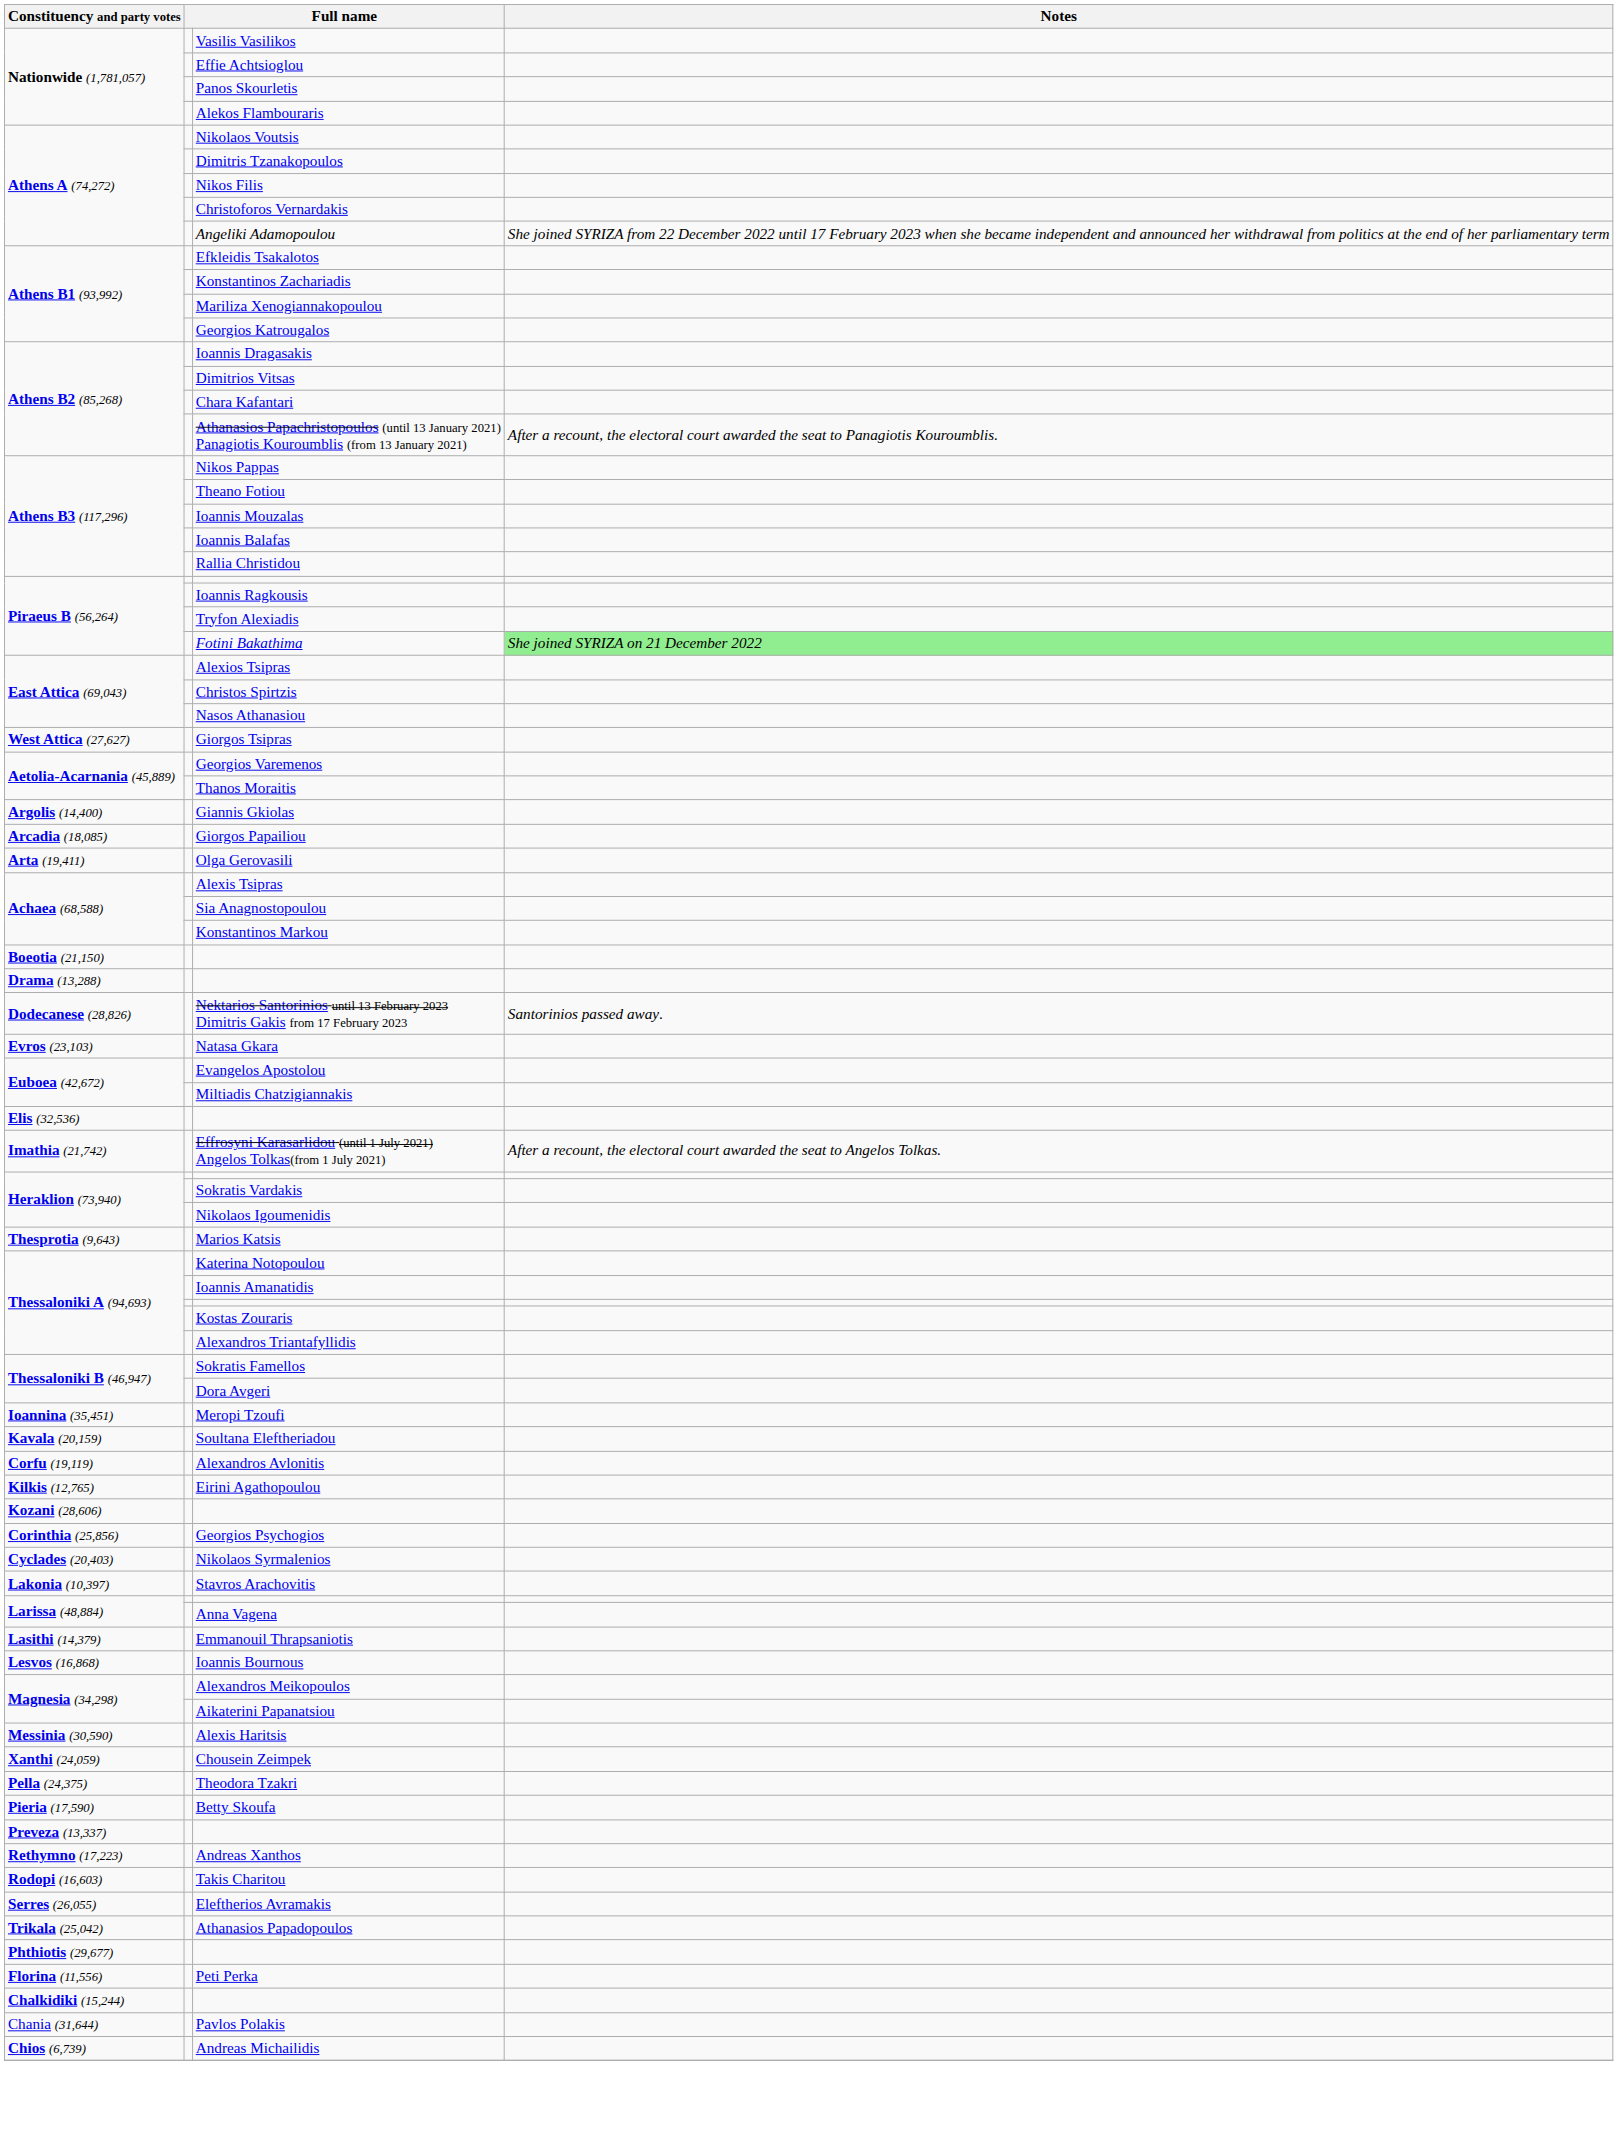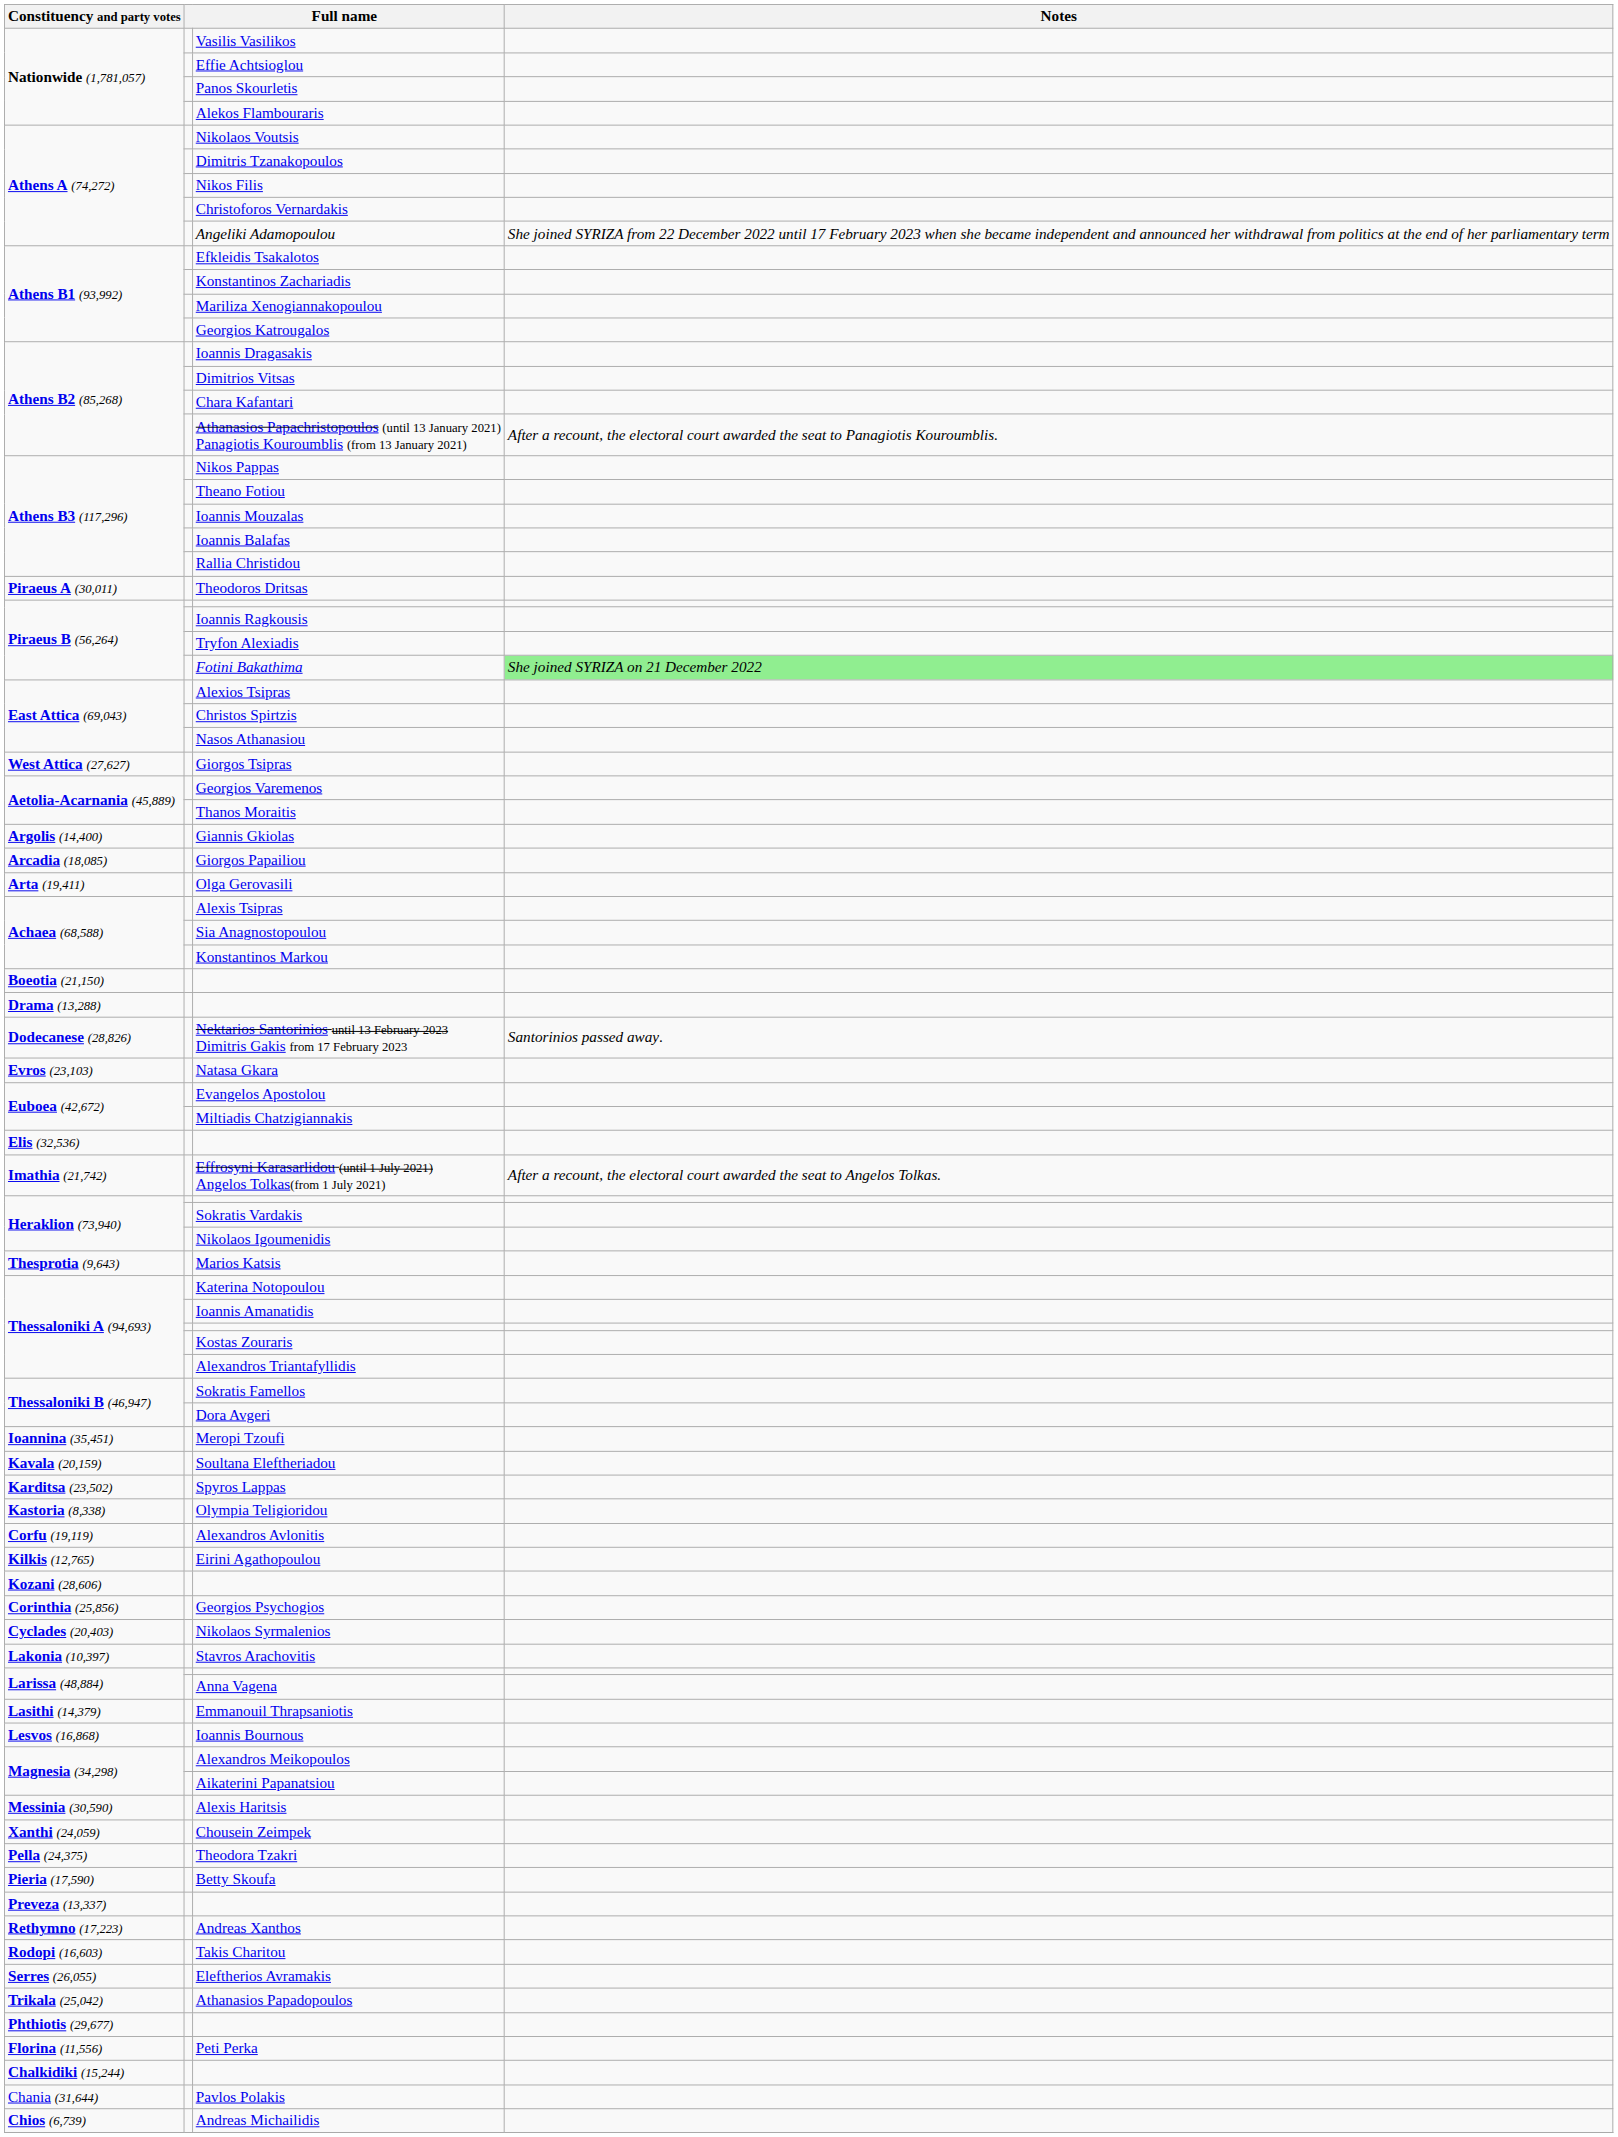+ row: Piraeus A (30,011) | Theodoros Dritsas
+ row: Karditsa (23,502) | Spyros Lappas
+ row: Kastoria (8,338) | Olympia Teligioridou
